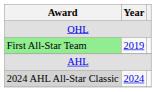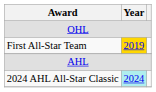First All-Star Team | Award: lightgreen background -> no background
First All-Star Team | Year: no background -> gold background
2024 AHL All-Star Classic | Award: lightgrey background -> no background
2024 AHL All-Star Classic | Year: no background -> paleturquoise background
